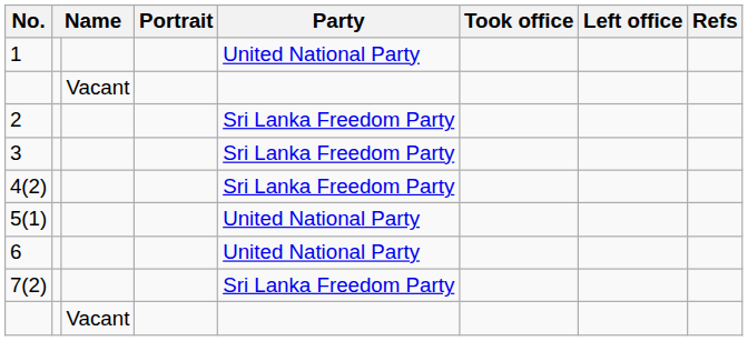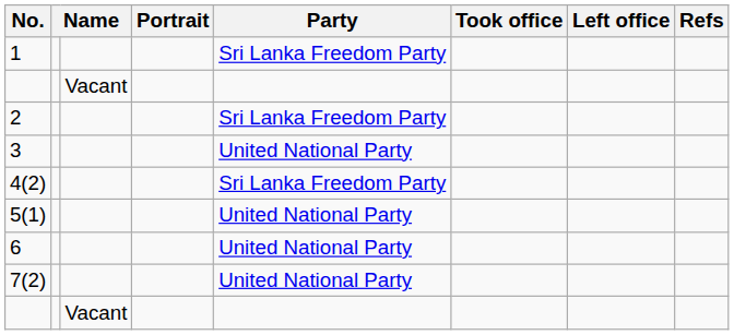1 | Party: United National Party -> Sri Lanka Freedom Party
3 | Party: Sri Lanka Freedom Party -> United National Party
7(2) | Party: Sri Lanka Freedom Party -> United National Party
